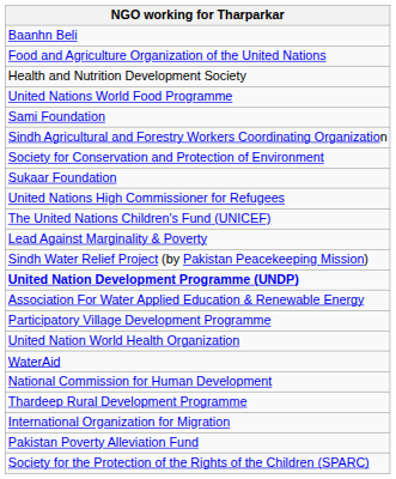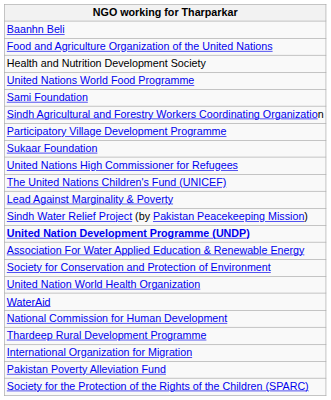row 8 | column 1: Society for Conservation and Protection of Environment -> Participatory Village Development Programme
row 16 | column 1: Participatory Village Development Programme -> Society for Conservation and Protection of Environment
